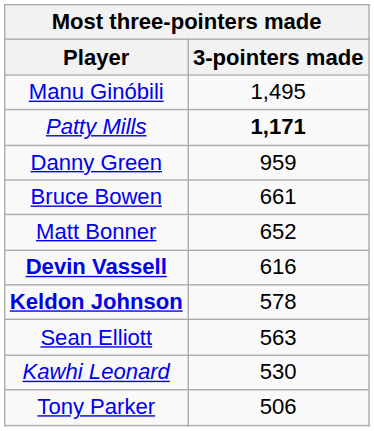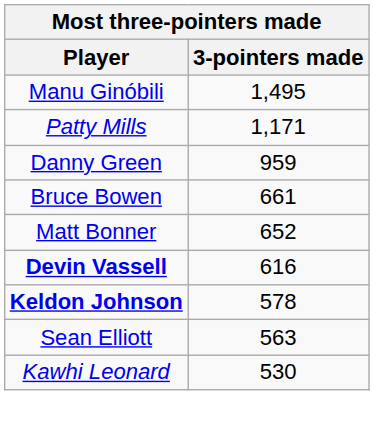Patty Mills | 3-pointers made: bold -> normal
- row: Tony Parker | 506
